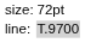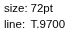line: | column 2: lightgrey background -> no background
